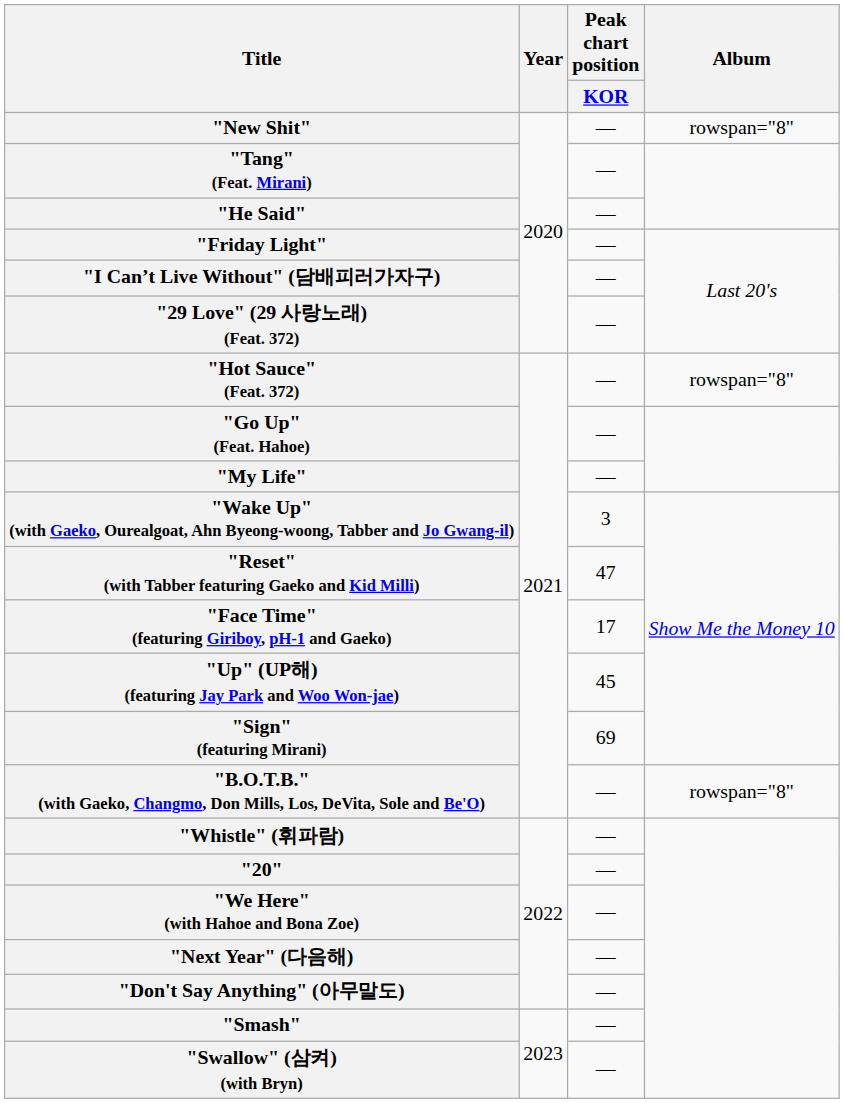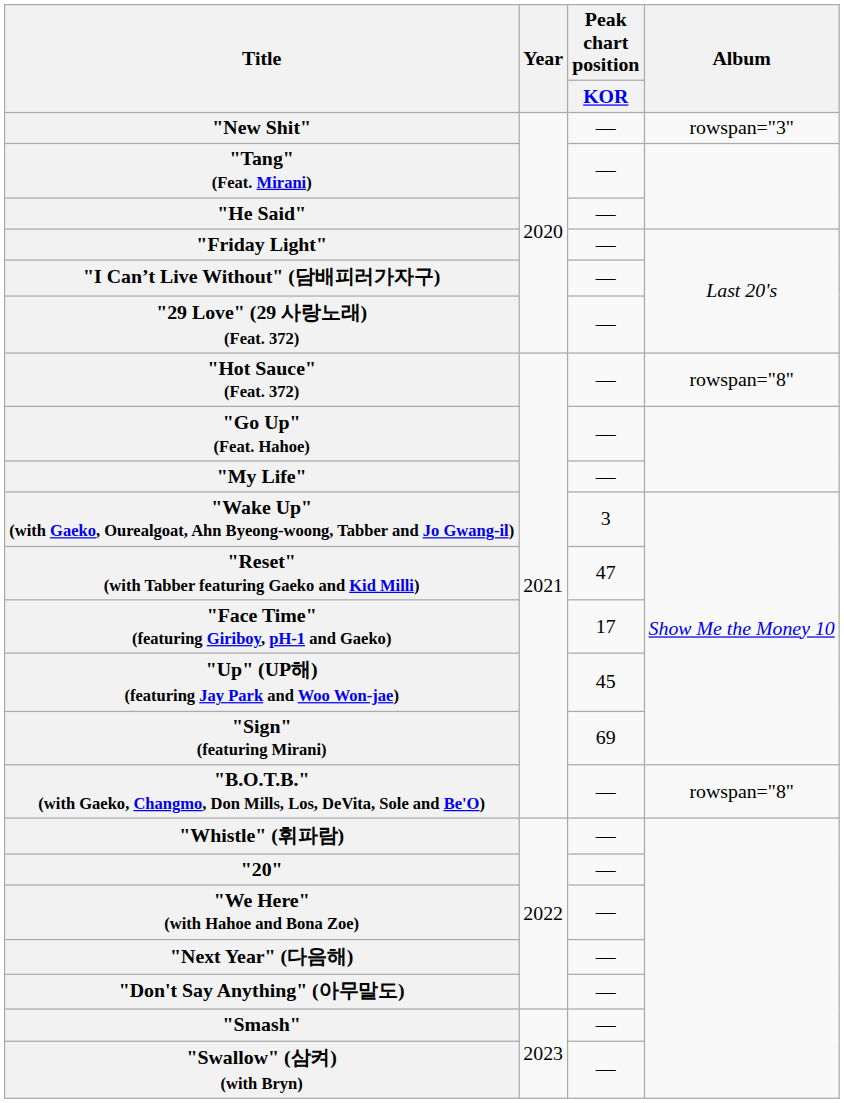"New Shit" | Album: rowspan="8" -> rowspan="3"
